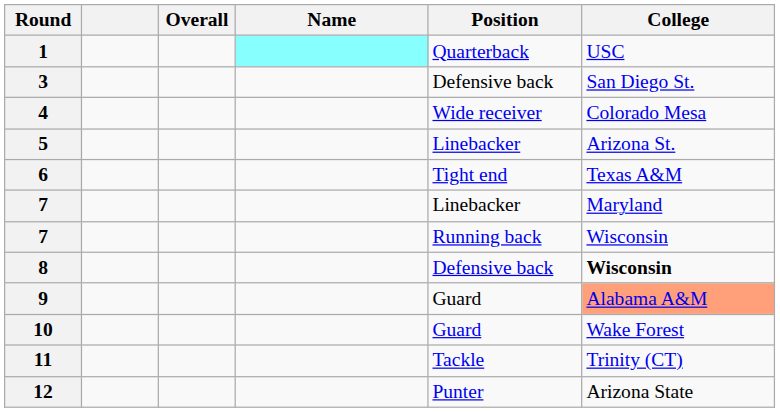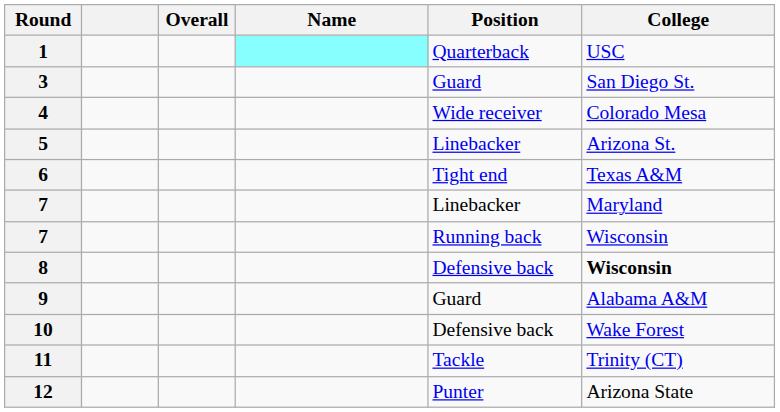3 | Position: Defensive back -> Guard
9 | College: lightsalmon background -> no background
10 | Position: Guard -> Defensive back
